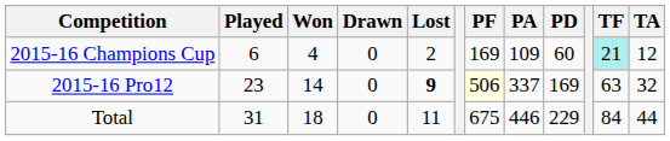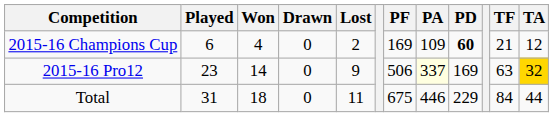2015-16 Champions Cup | PD: normal -> bold
2015-16 Champions Cup | TF: paleturquoise background -> no background
2015-16 Pro12 | Lost: bold -> normal
2015-16 Pro12 | PF: lightyellow background -> no background
2015-16 Pro12 | PA: no background -> lightyellow background
2015-16 Pro12 | TA: no background -> gold background
